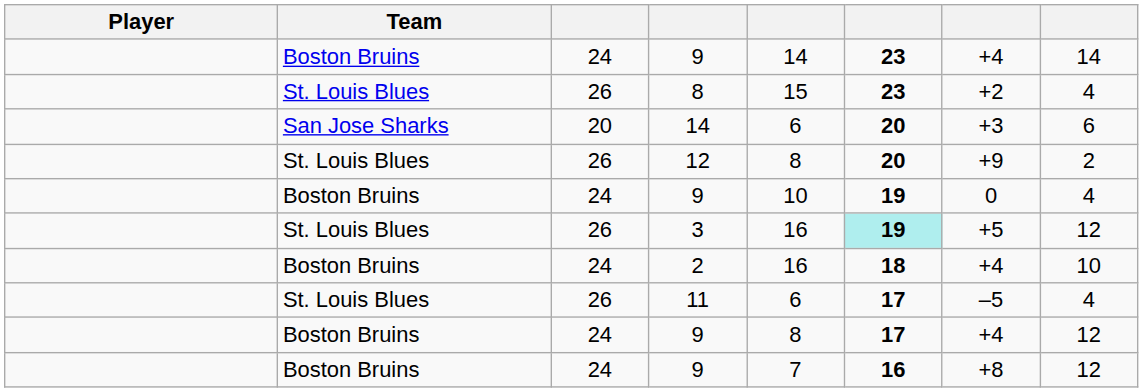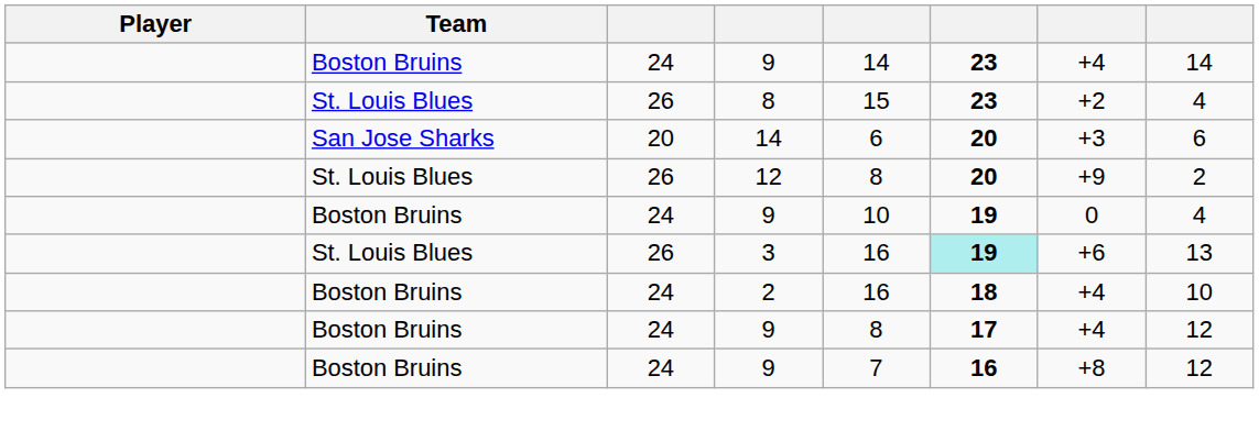3 | column 7: +5 -> +6
3 | column 8: 12 -> 13
- row: St. Louis Blues | 26 | 11 | 6 | 17 | –5 | 4
